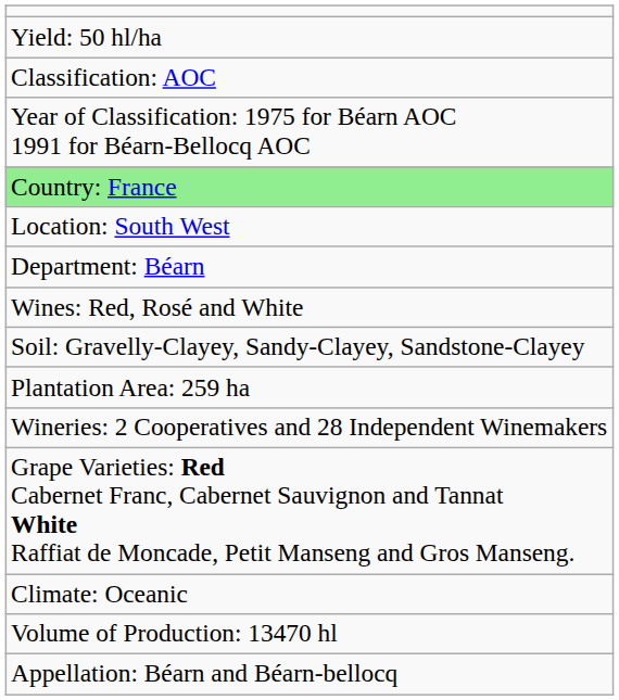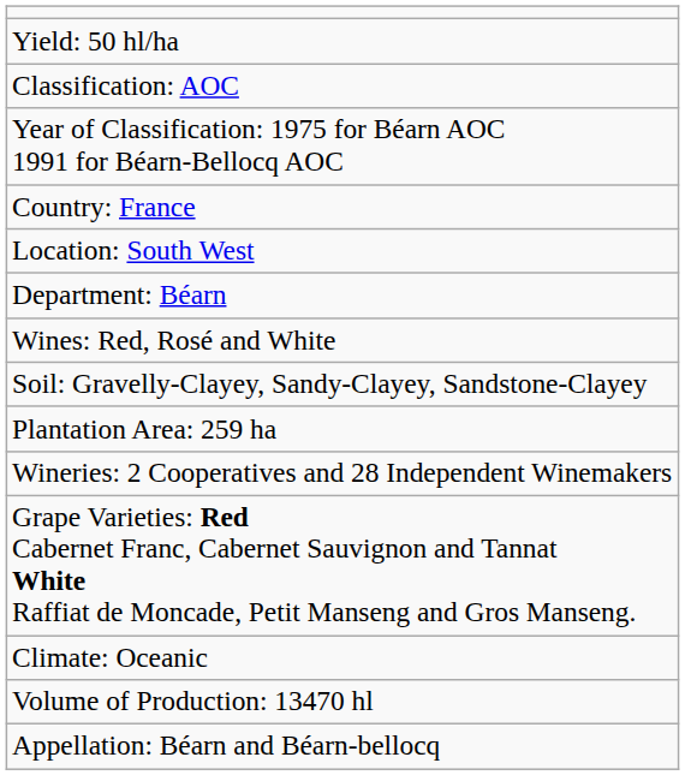row 5 | column 1: lightgreen background -> no background
